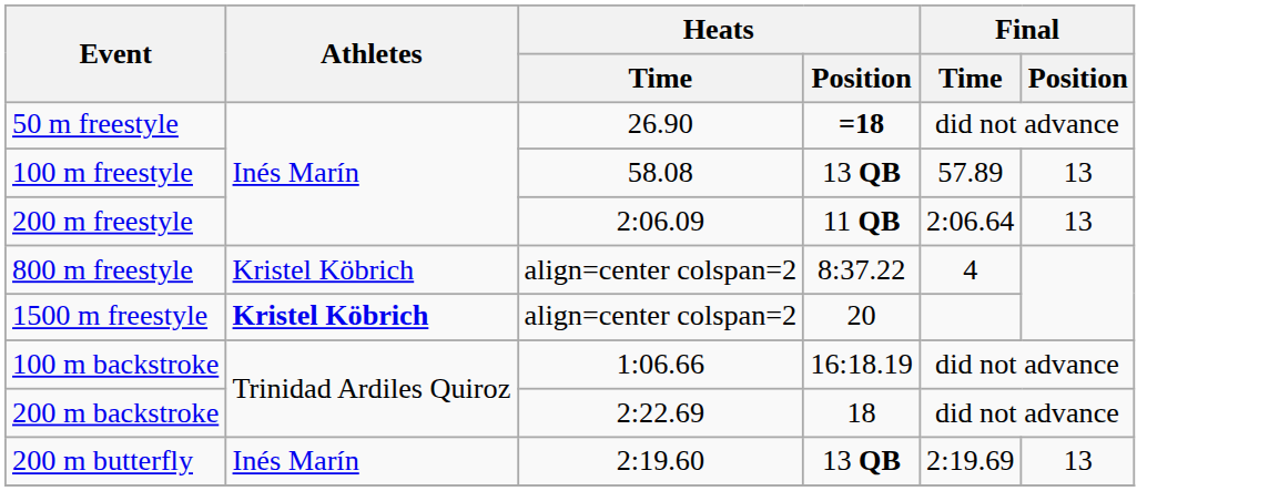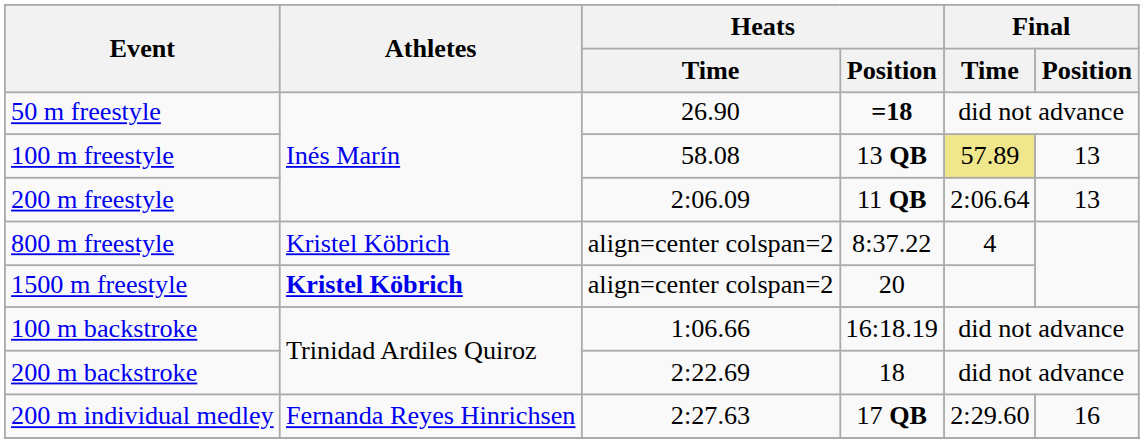100 m freestyle | Final / Time: no background -> khaki background
- row: 200 m butterfly | Inés Marín | 2:19.60 | 13 QB | 2:19.69 | 13
+ row: 200 m individual medley | Fernanda Reyes Hinrichsen | 2:27.63 | 17 QB | 2:29.60 | 16
